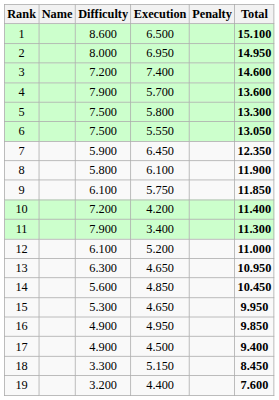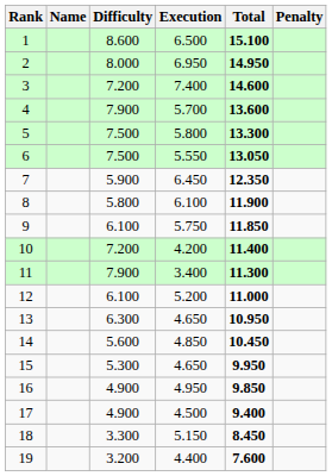columns swapped: Penalty <-> Total
